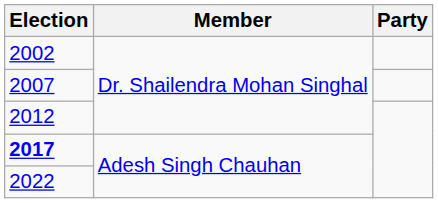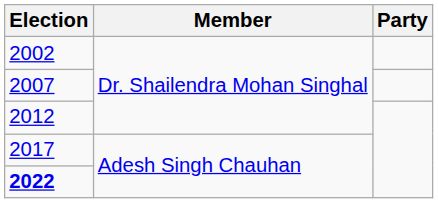2017 | Election: bold -> normal
2022 | Election: normal -> bold
